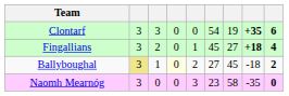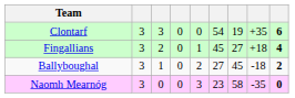Clontarf | column 8: bold -> normal
Fingallians | column 8: bold -> normal
Ballyboughal | column 2: khaki background -> no background
Ballyboughal | column 4: lightyellow background -> no background
